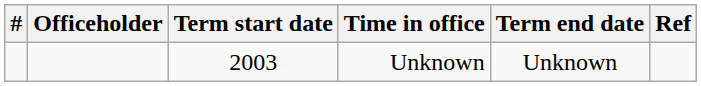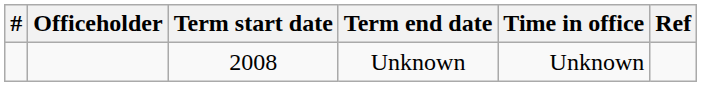columns swapped: Term end date <-> Time in office
row 2 | Term start date: 2003 -> 2008
